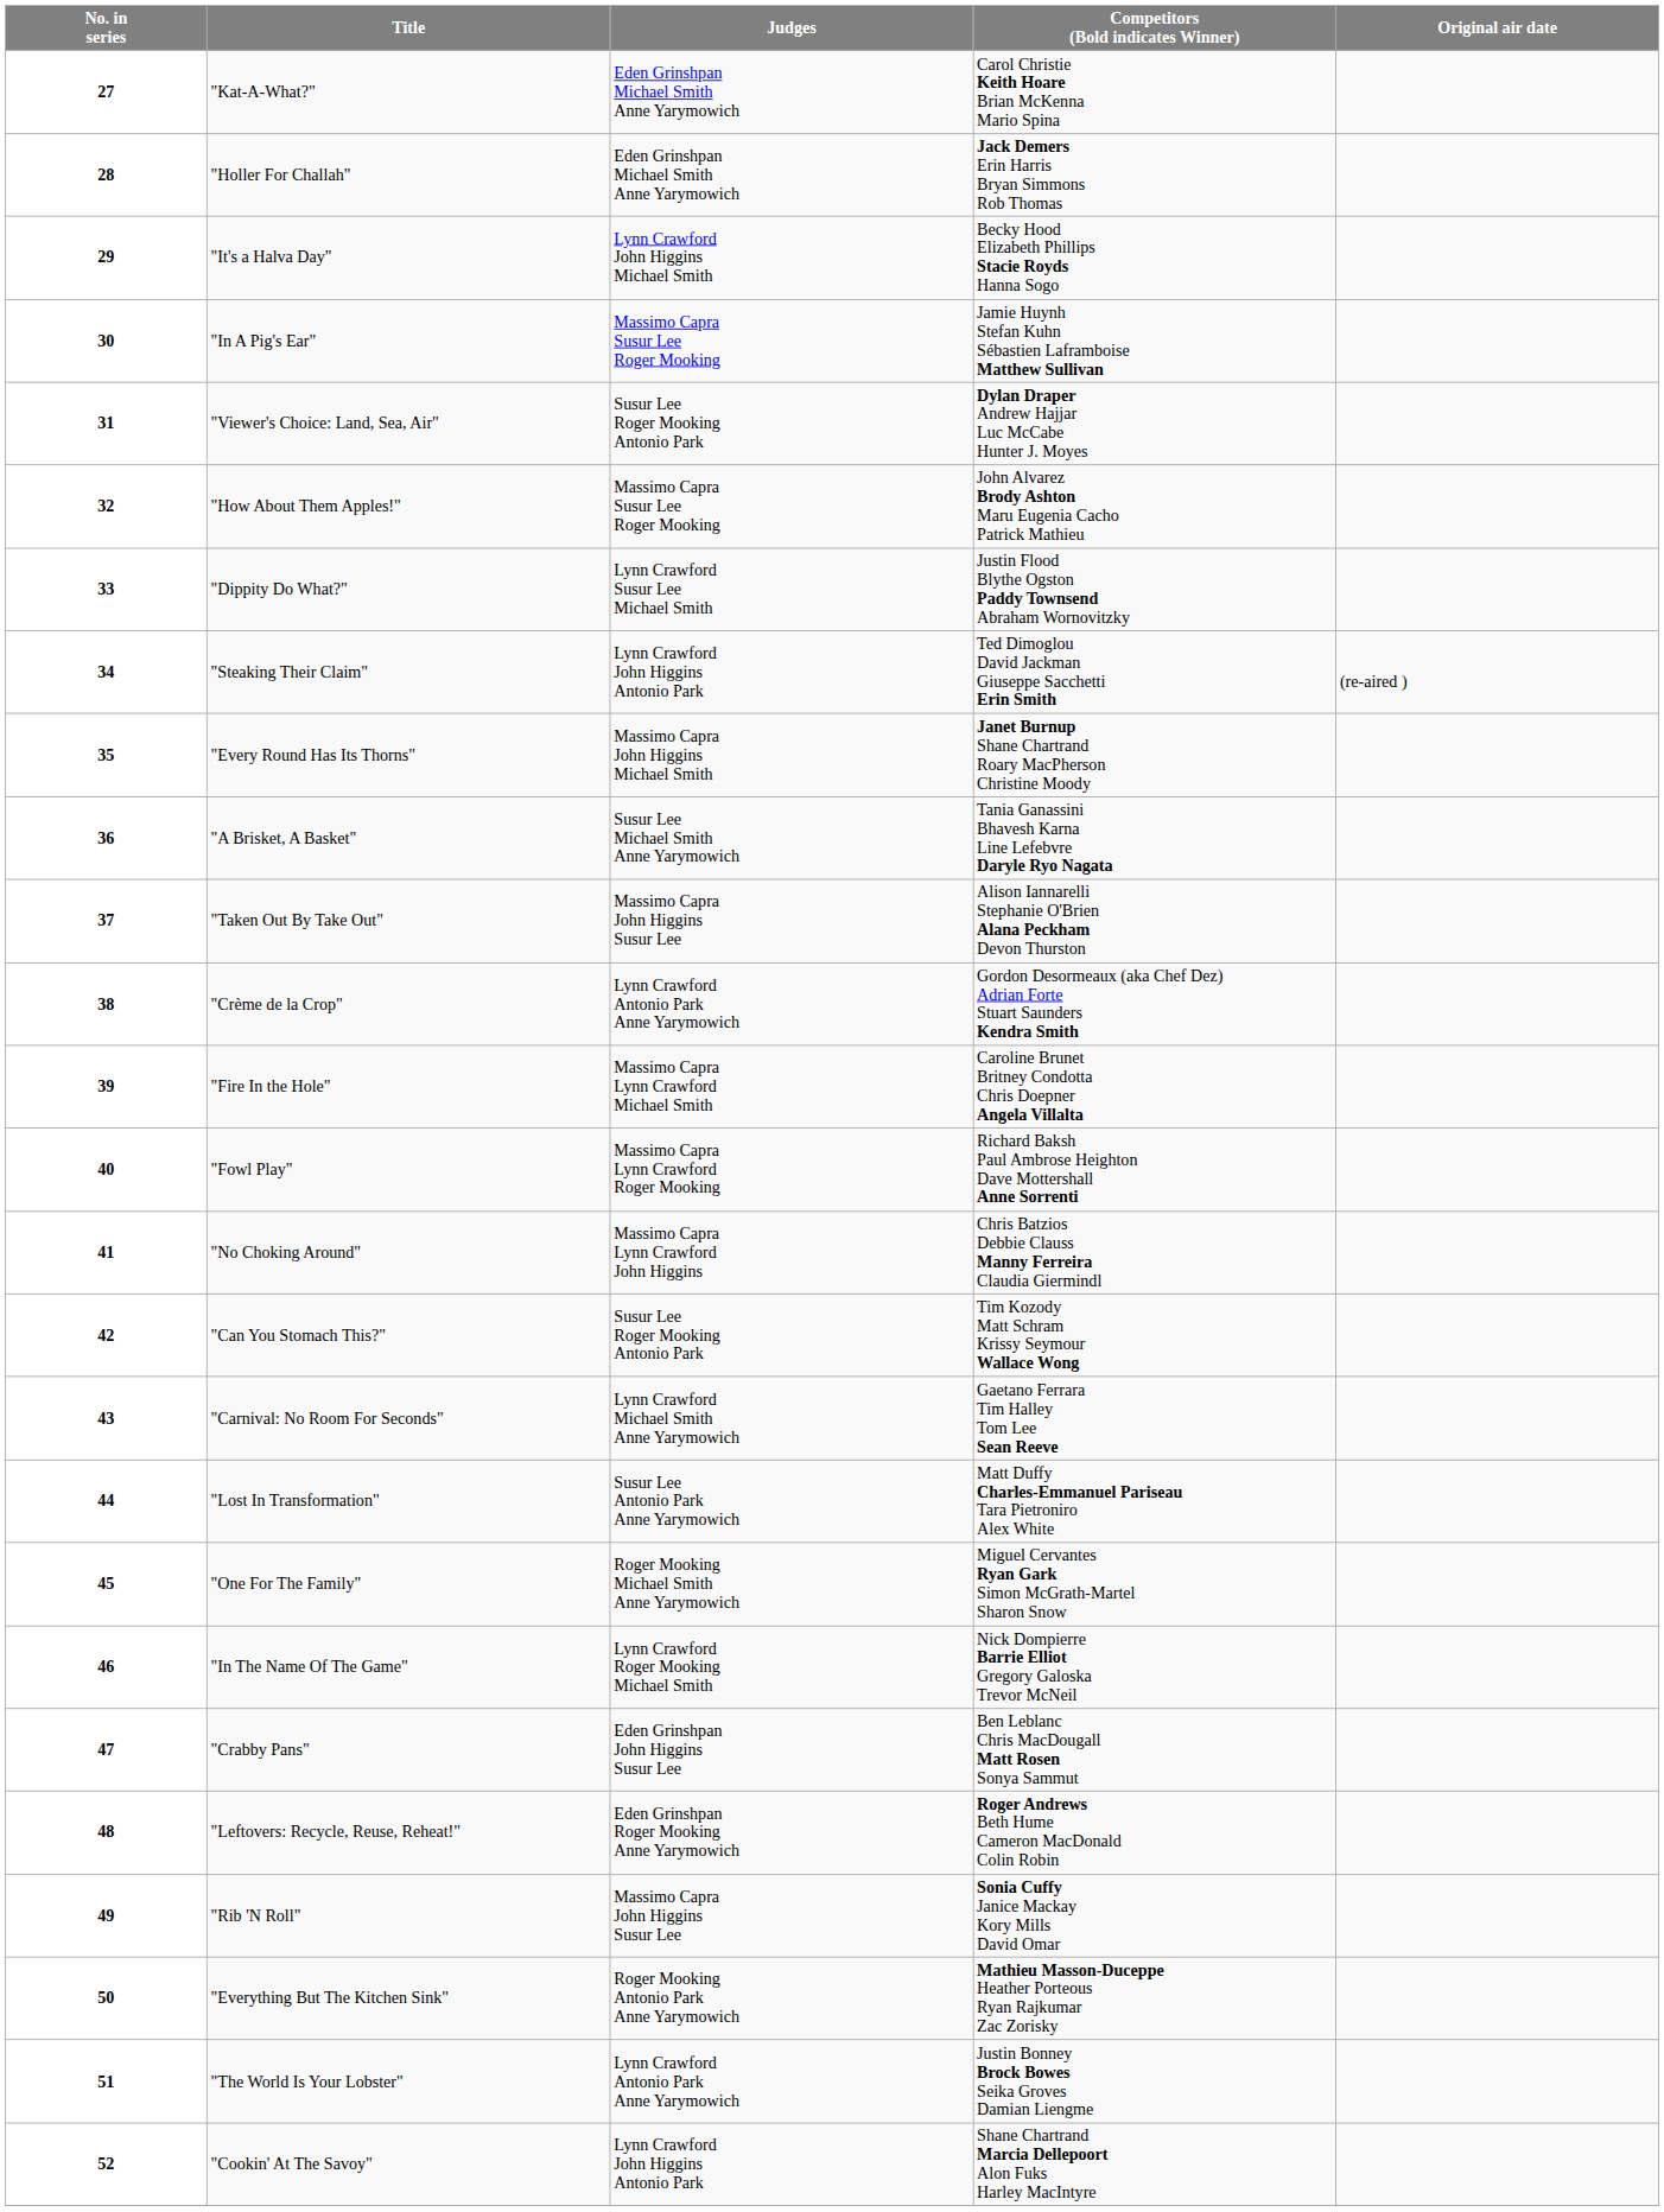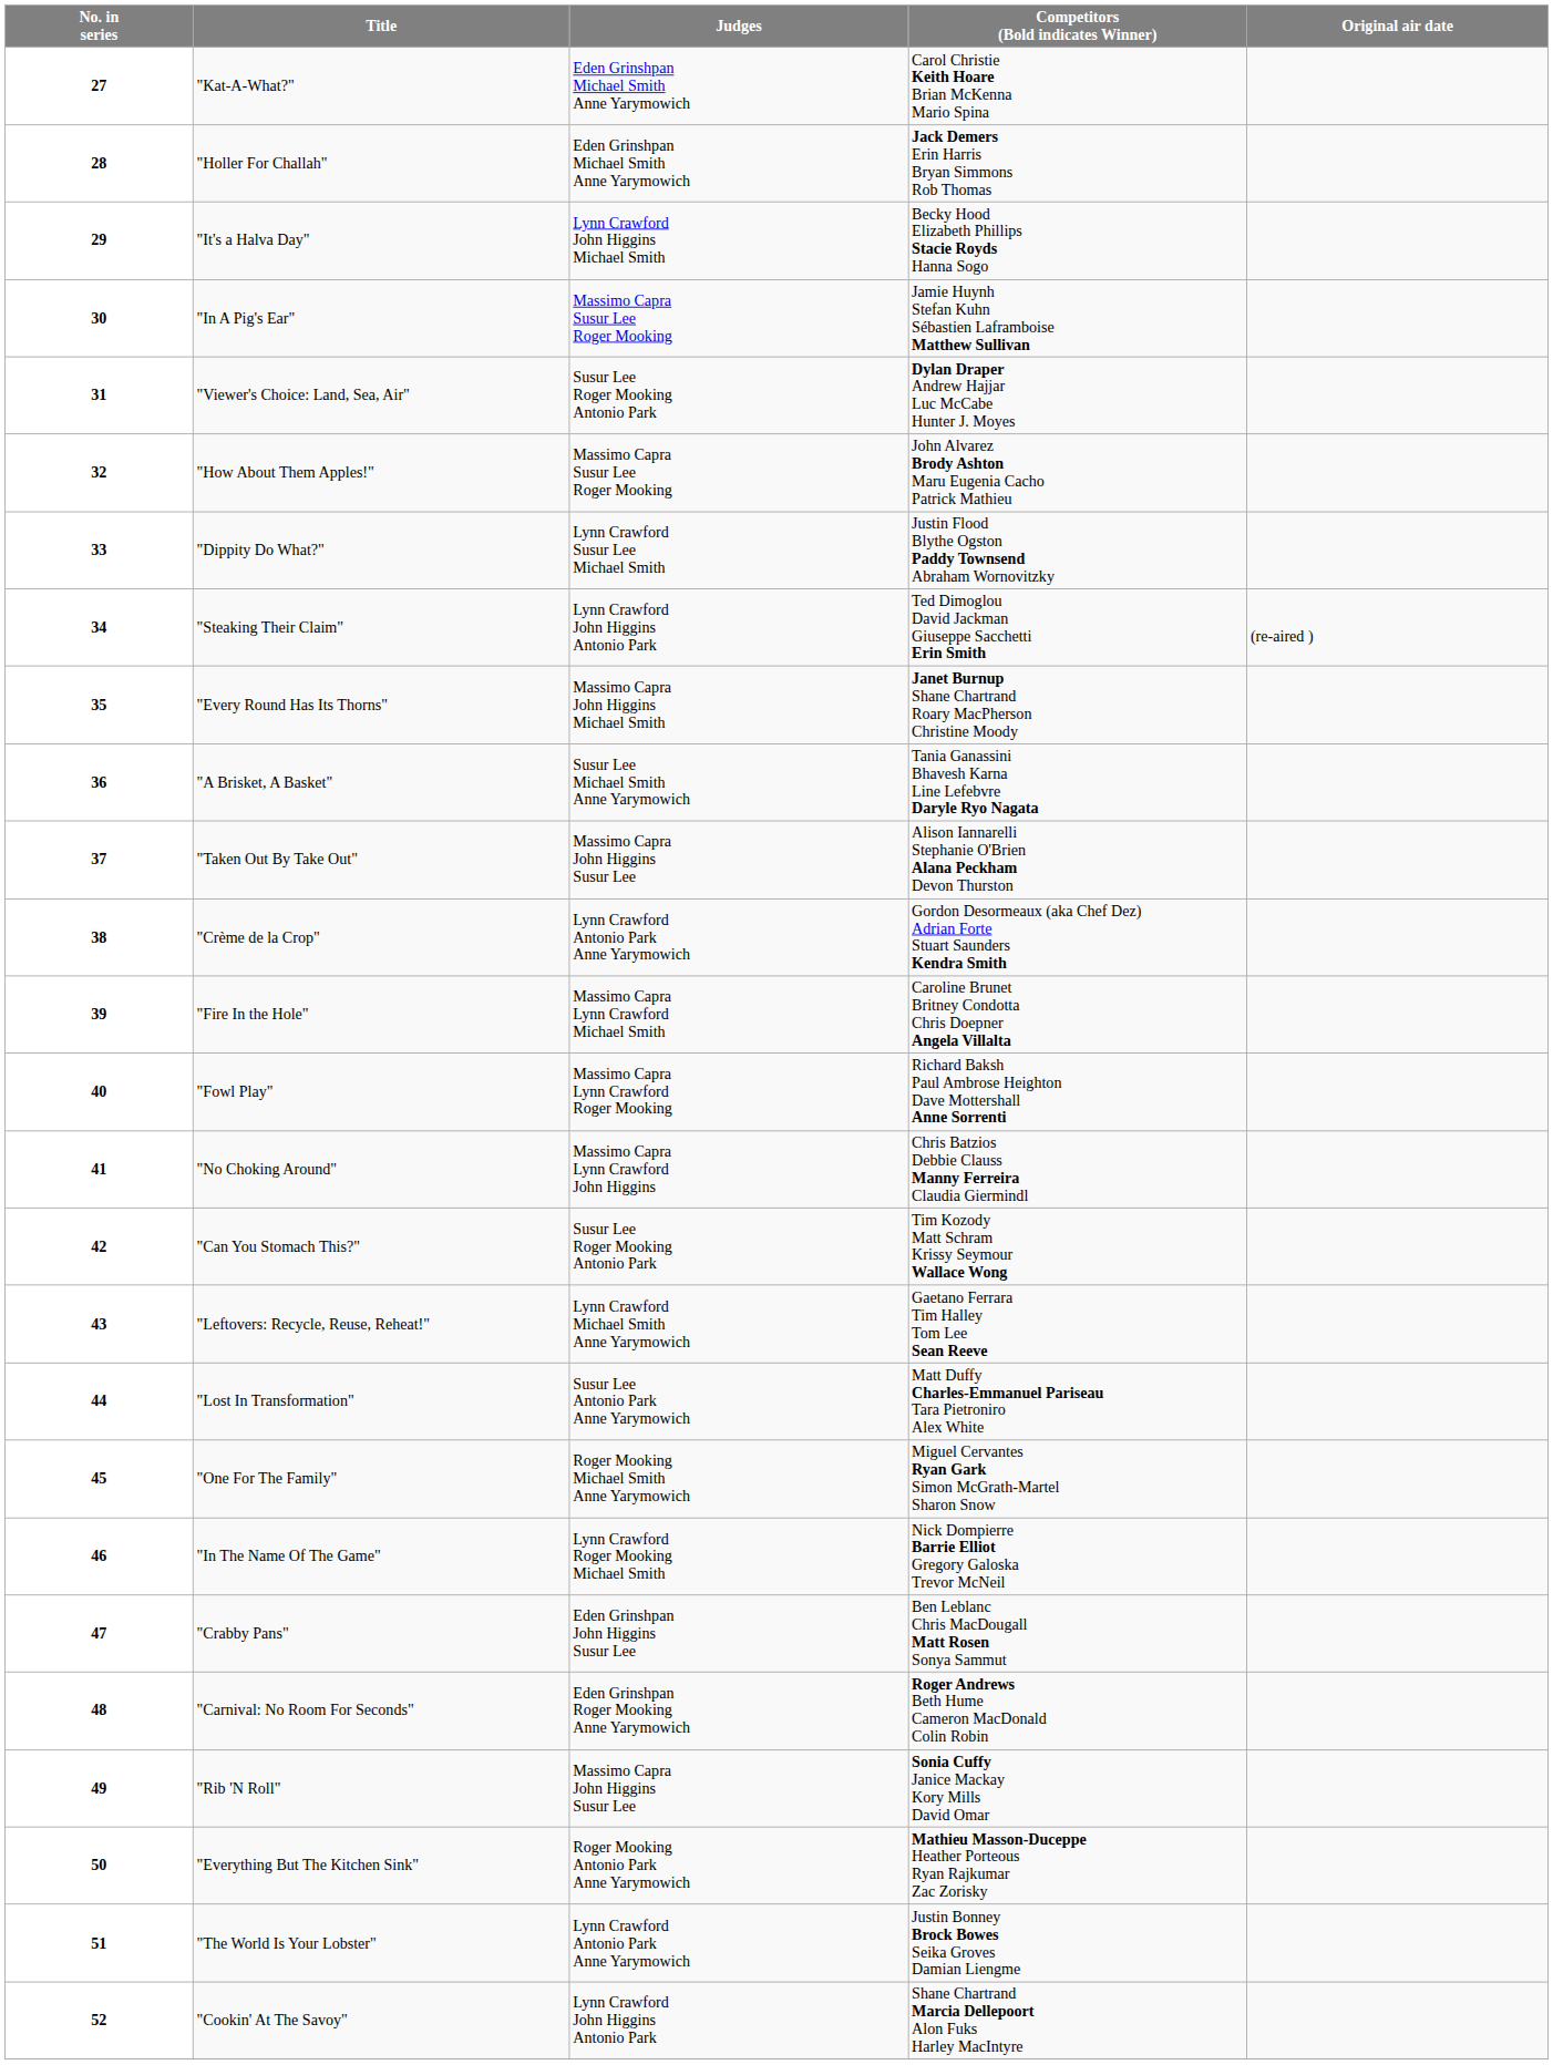43 | Title: "Carnival: No Room For Seconds" -> "Leftovers: Recycle, Reuse, Reheat!"
48 | Title: "Leftovers: Recycle, Reuse, Reheat!" -> "Carnival: No Room For Seconds"
